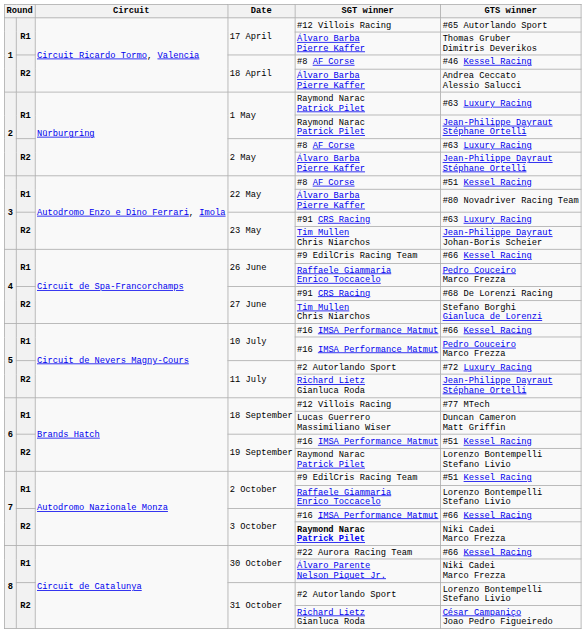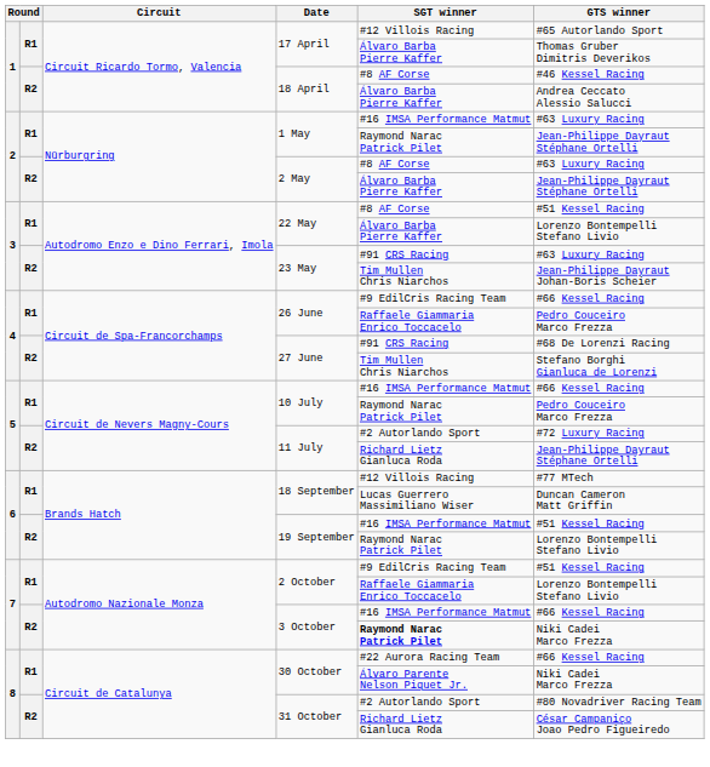row 6 | SGT winner: Raymond Narac Patrick Pilet -> #16 IMSA Performance Matmut
row 11 | GTS winner: #80 Novadriver Racing Team -> Lorenzo Bontempelli Stefano Livio
row 19 | SGT winner: #16 IMSA Performance Matmut -> Raymond Narac Patrick Pilet
row 32 | GTS winner: Lorenzo Bontempelli Stefano Livio -> #80 Novadriver Racing Team
